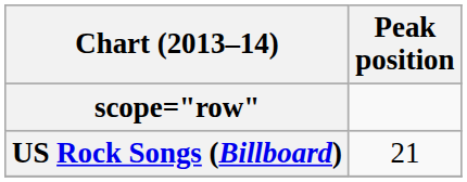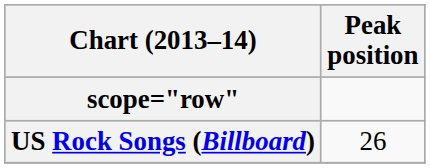US Rock Songs (Billboard) | Peak position: 21 -> 26
